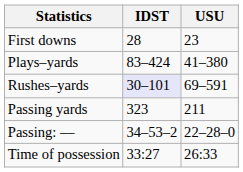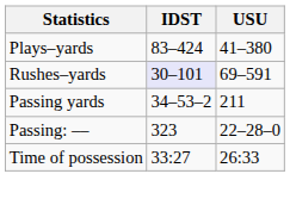- row: First downs | 28 | 23
Passing yards | IDST: 323 -> 34–53–2
Passing: –– | IDST: 34–53–2 -> 323
